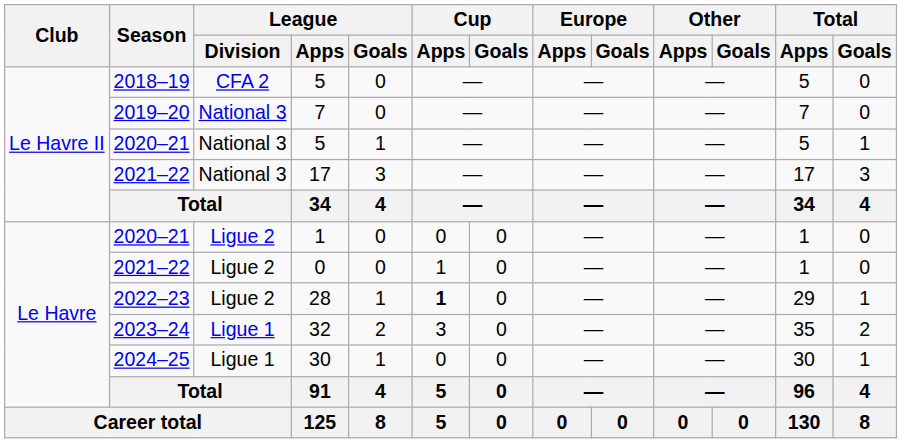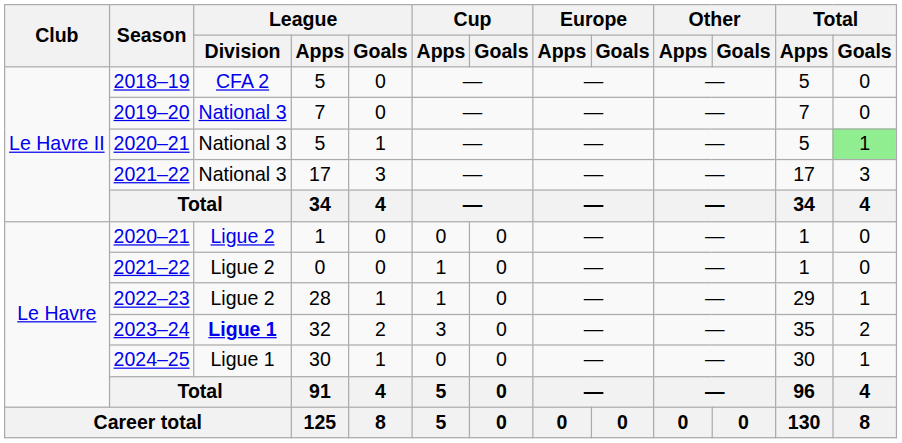2020–21 / 5 | Total / Goals: no background -> lightgreen background
28 | Cup / Apps: bold -> normal
32 | League / Division: normal -> bold
